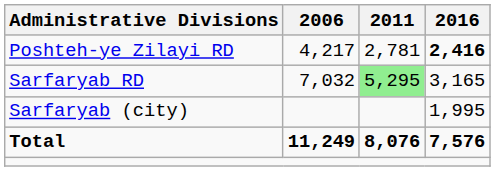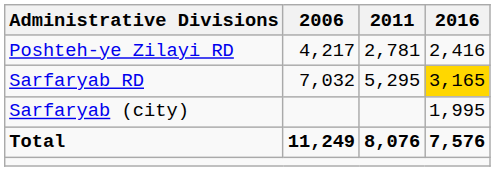Poshteh-ye Zilayi RD | 2016: bold -> normal
Sarfaryab RD | 2011: lightgreen background -> no background
Sarfaryab RD | 2016: no background -> gold background
